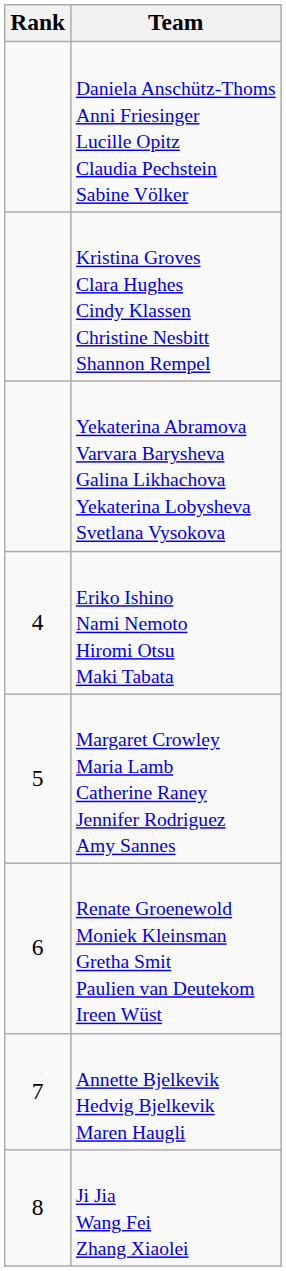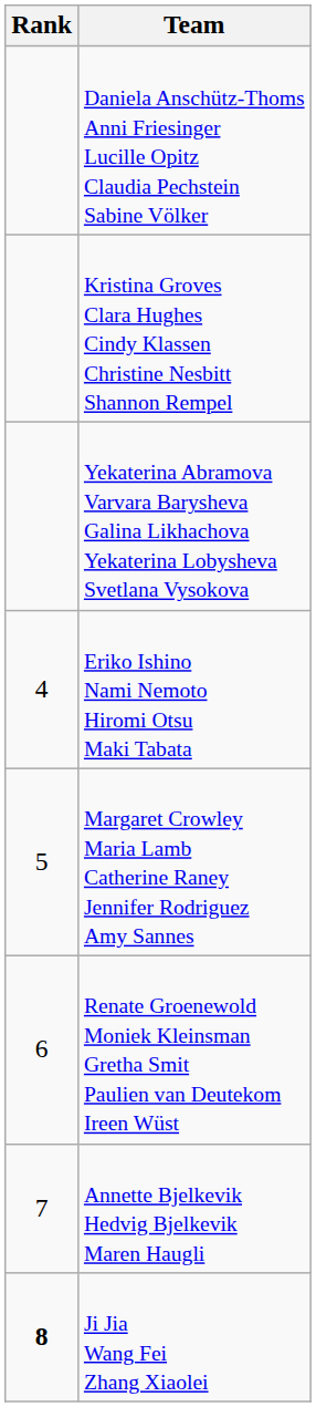Ji Jia Wang Fei Zhang Xiaolei | Rank: normal -> bold
